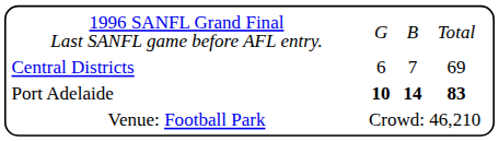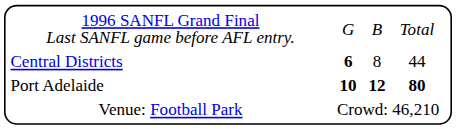Central Districts | column 2: normal -> bold
Central Districts | column 3: 7 -> 8
Central Districts | column 4: 69 -> 44
Port Adelaide | column 3: 14 -> 12
Port Adelaide | column 4: 83 -> 80
